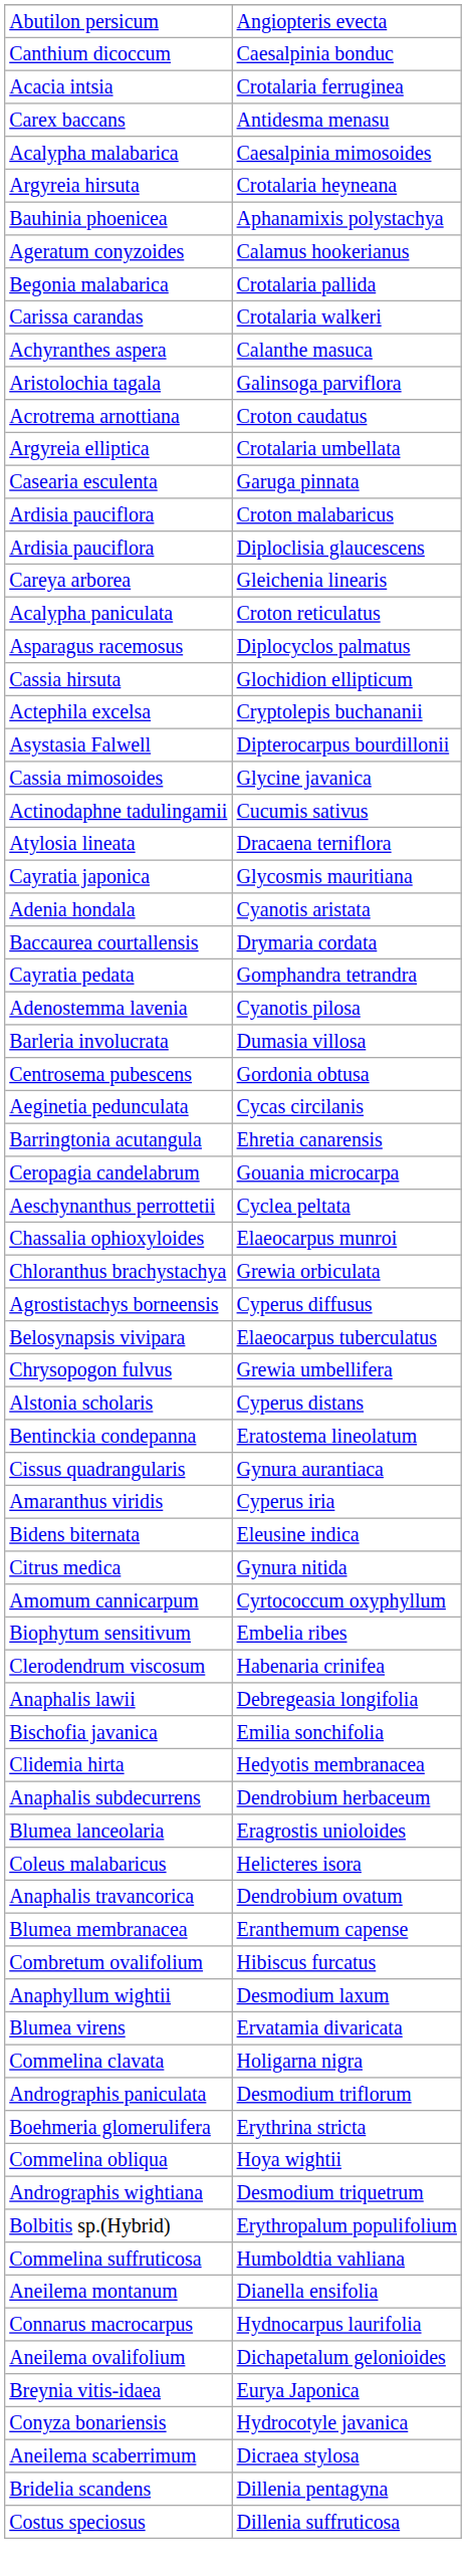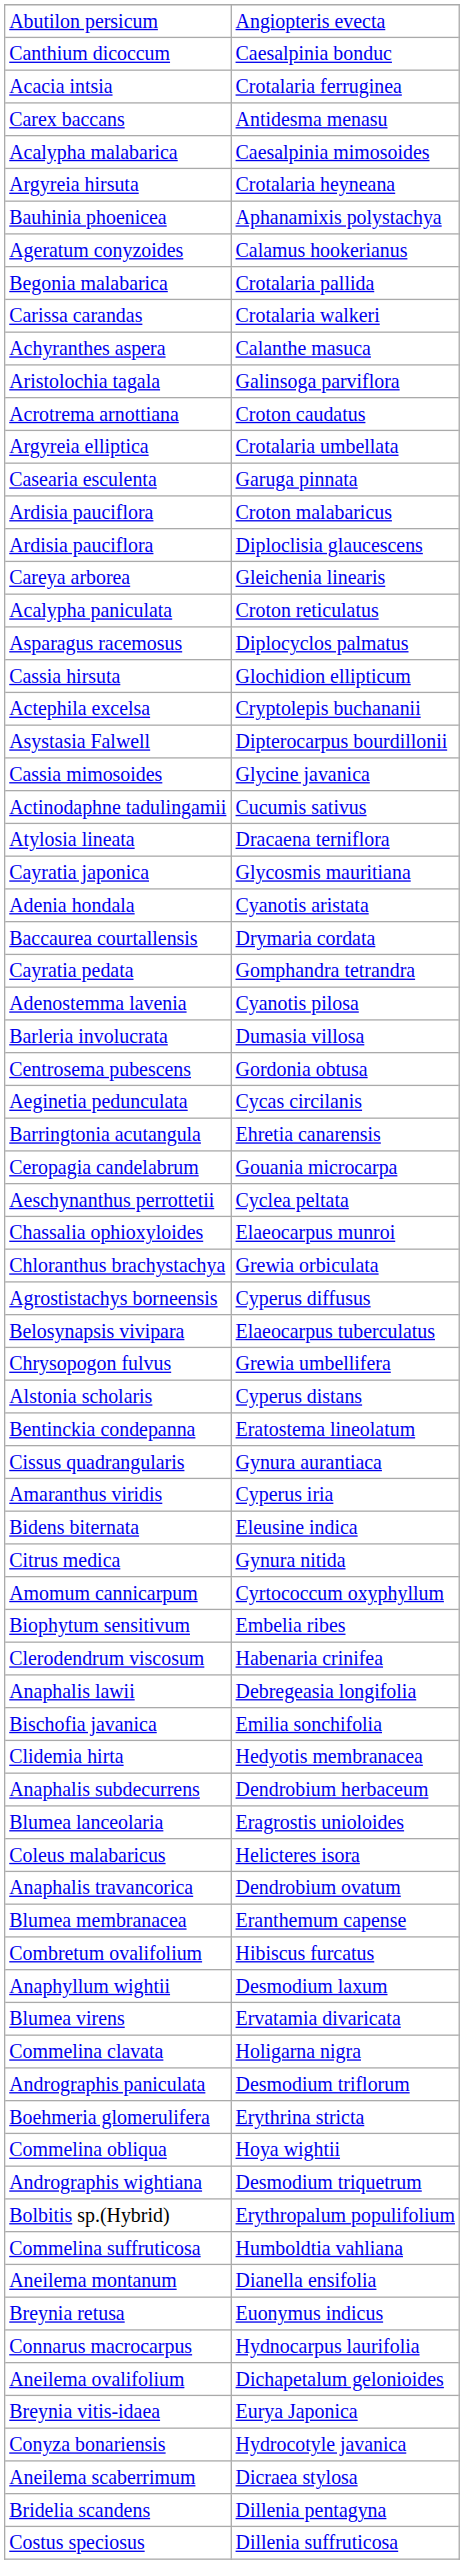+ row: Breynia retusa | Euonymus indicus
